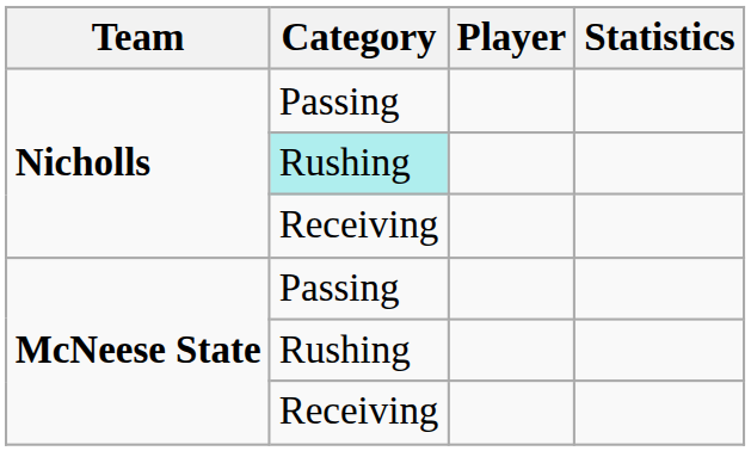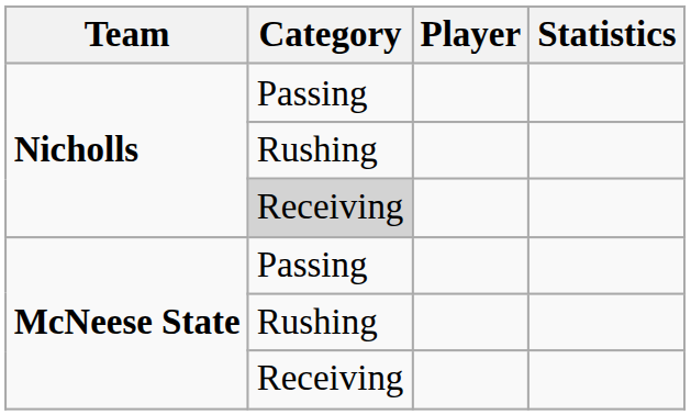Nicholls / Rushing | Category: paleturquoise background -> no background
Nicholls / Receiving | Category: no background -> lightgrey background
